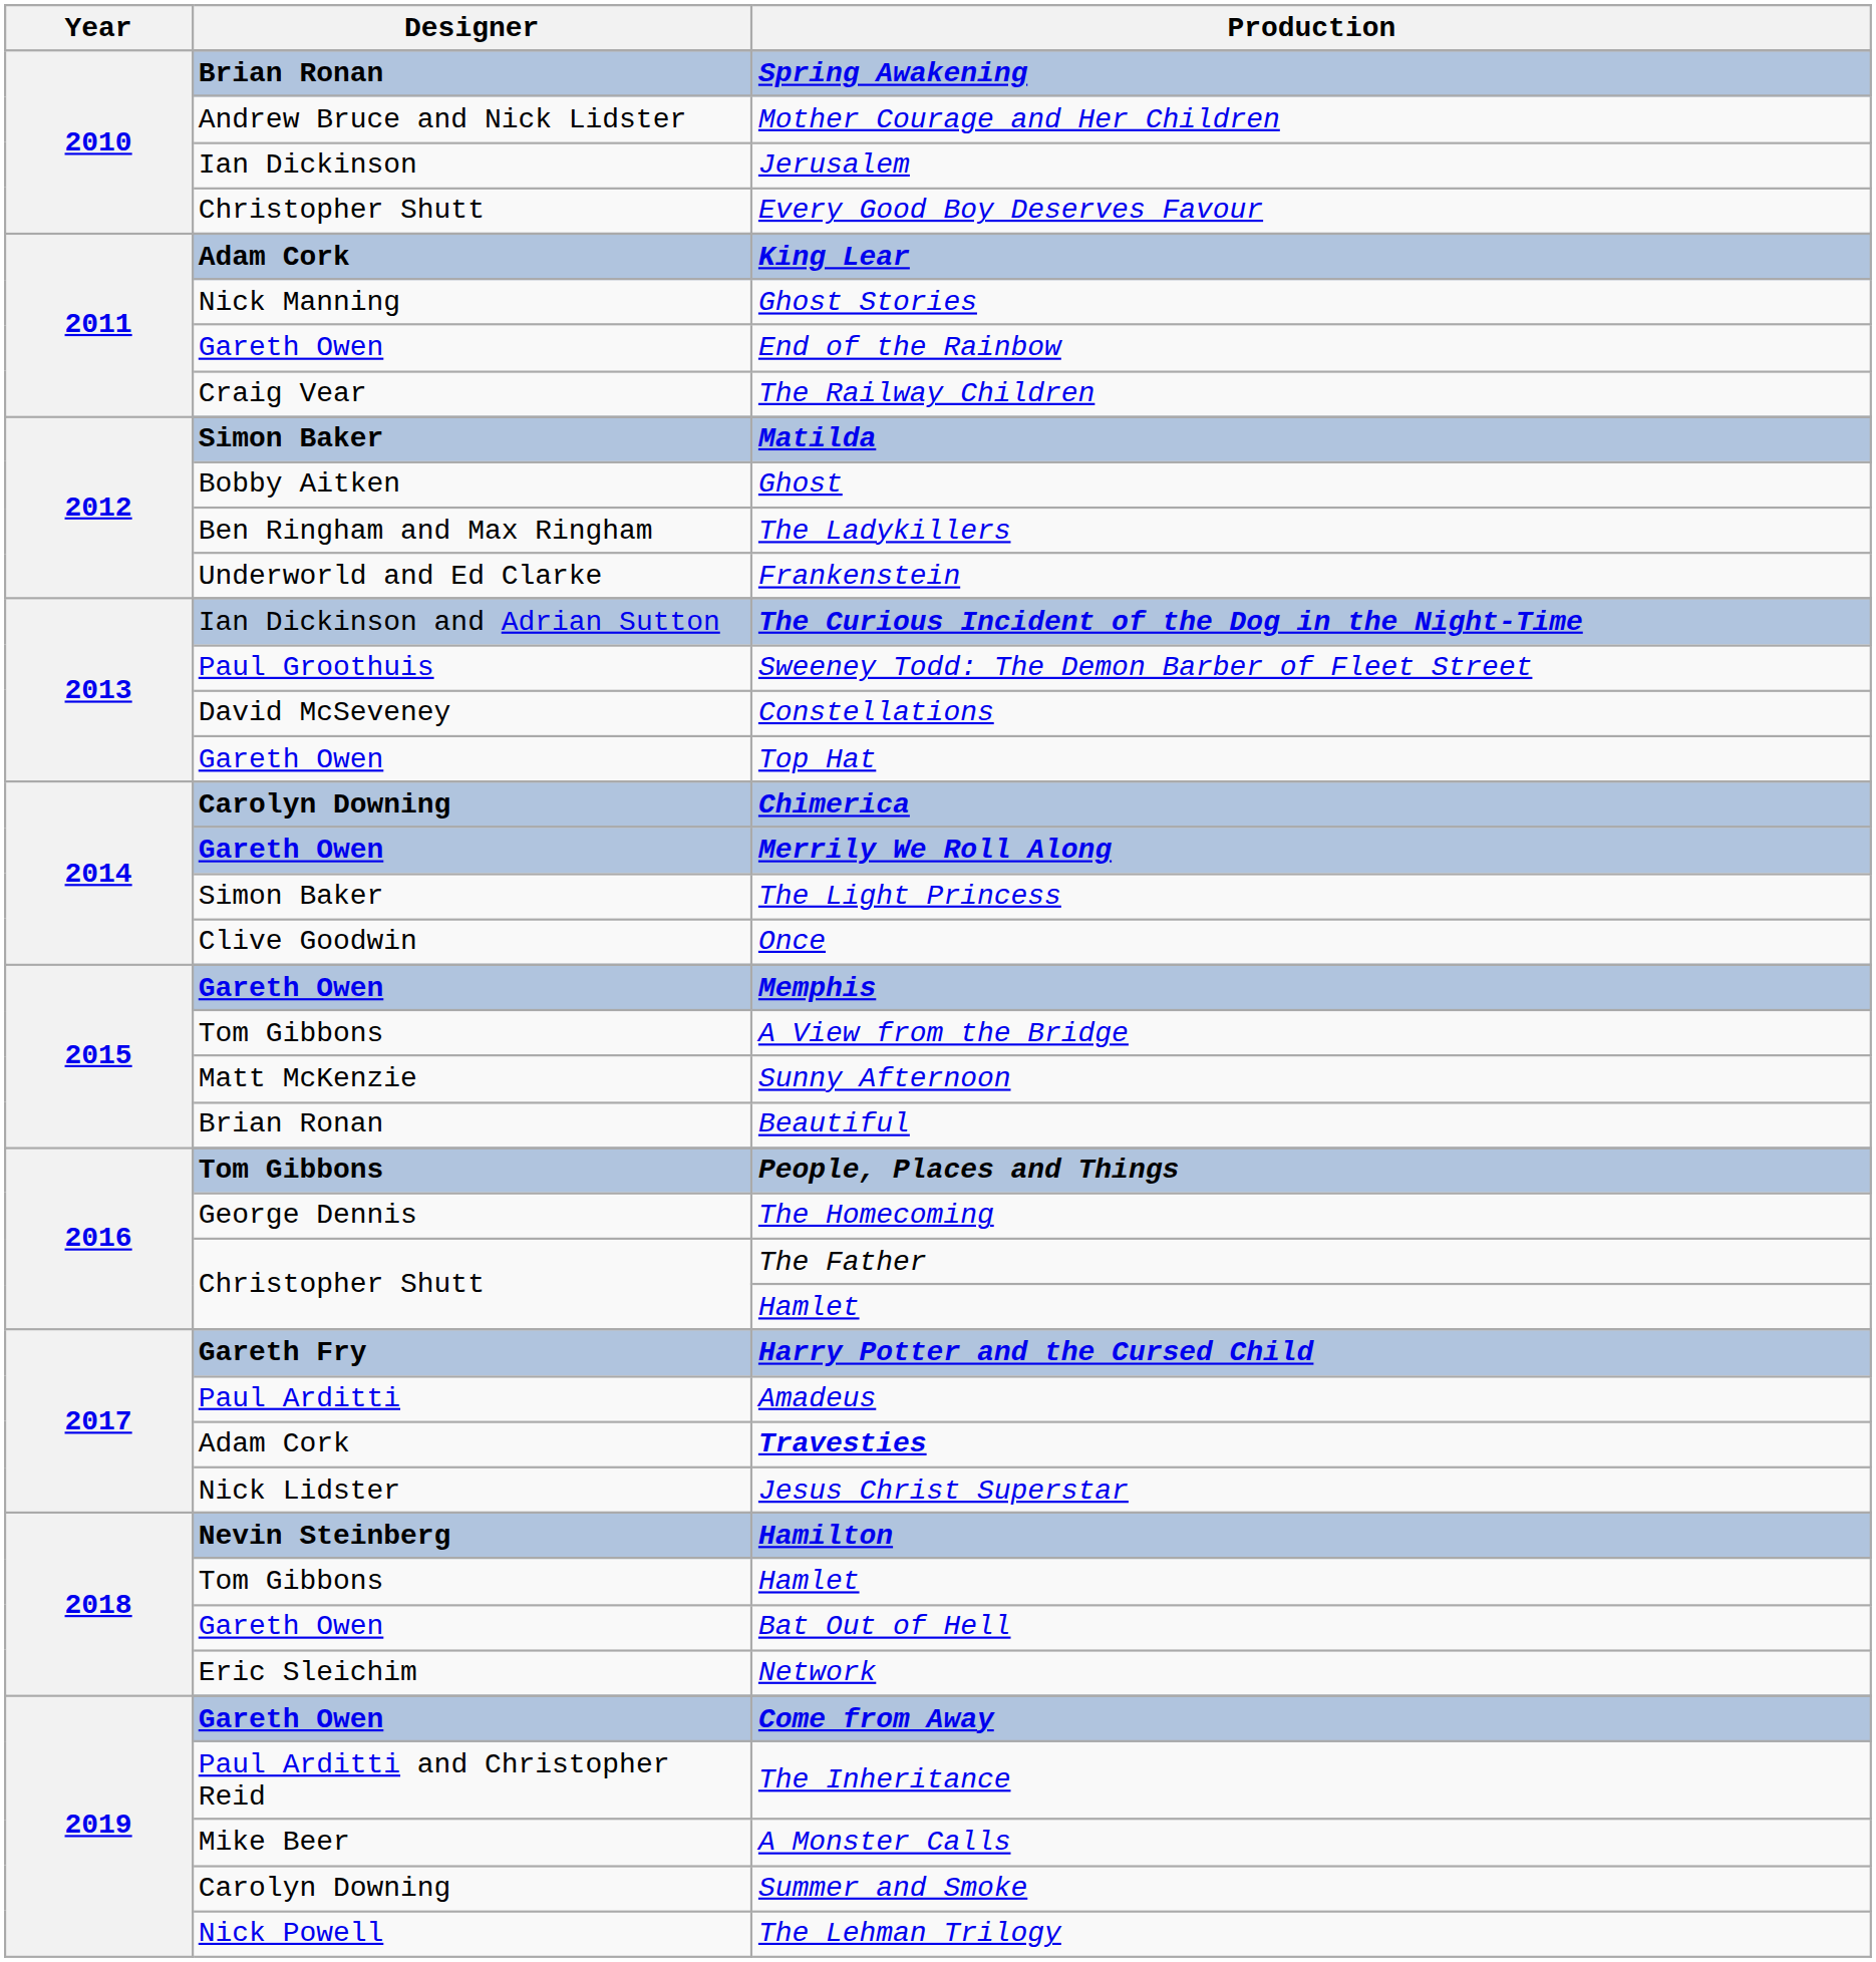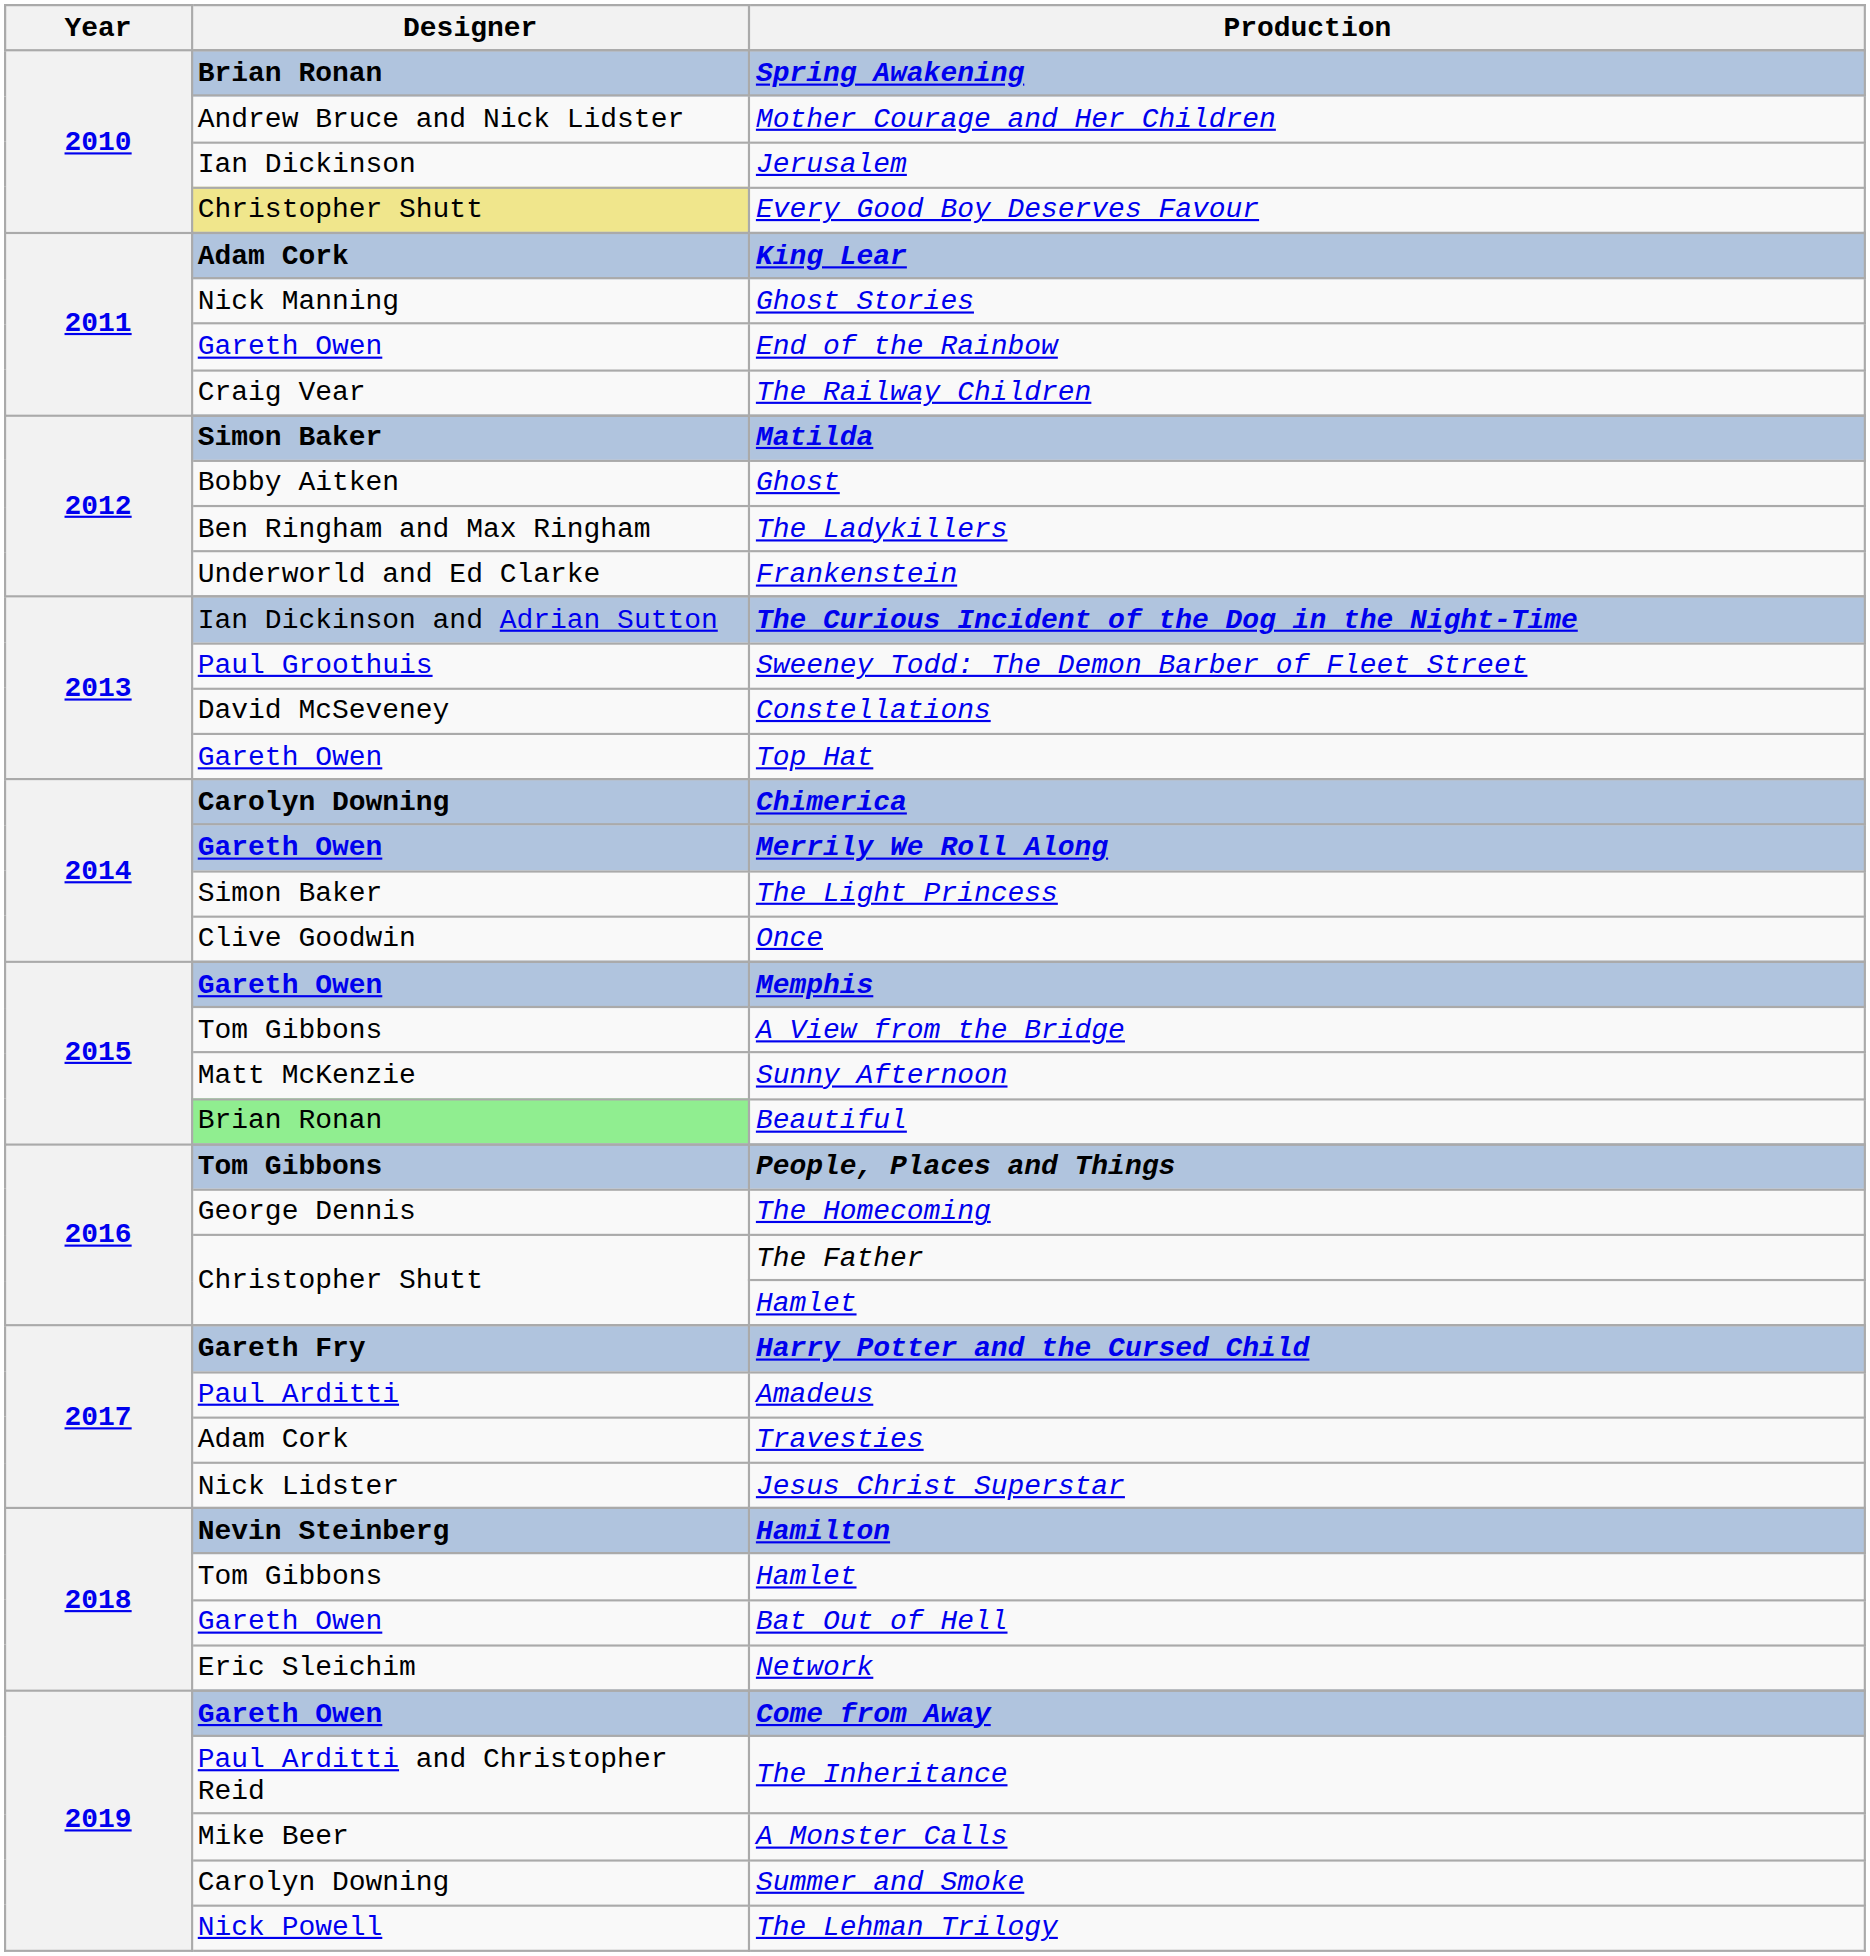Every Good Boy Deserves Favour | Designer: no background -> khaki background
Beautiful | Designer: no background -> lightgreen background
Travesties | Production: bold -> normal
